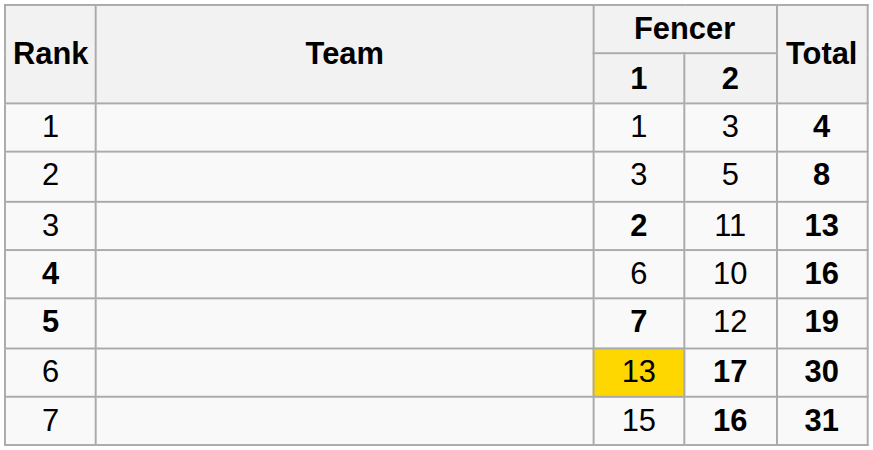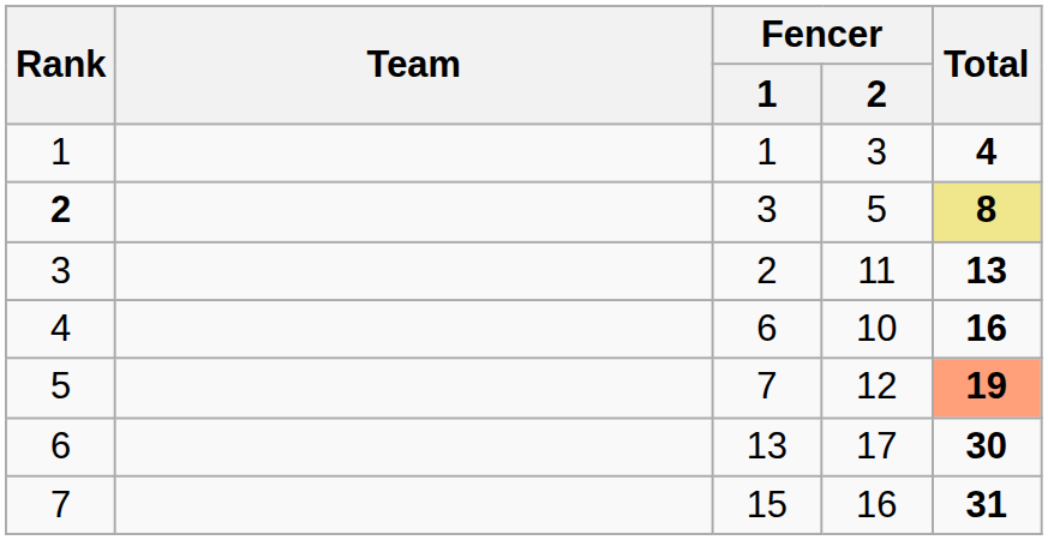row 4 | Rank: normal -> bold
row 4 | Total: no background -> khaki background
row 5 | Fencer / 1: bold -> normal
row 6 | Rank: bold -> normal
row 7 | Rank: bold -> normal
row 7 | Fencer / 1: bold -> normal
row 7 | Total: no background -> lightsalmon background
row 8 | Fencer / 1: gold background -> no background
row 8 | Fencer / 2: bold -> normal
row 9 | Fencer / 2: bold -> normal
